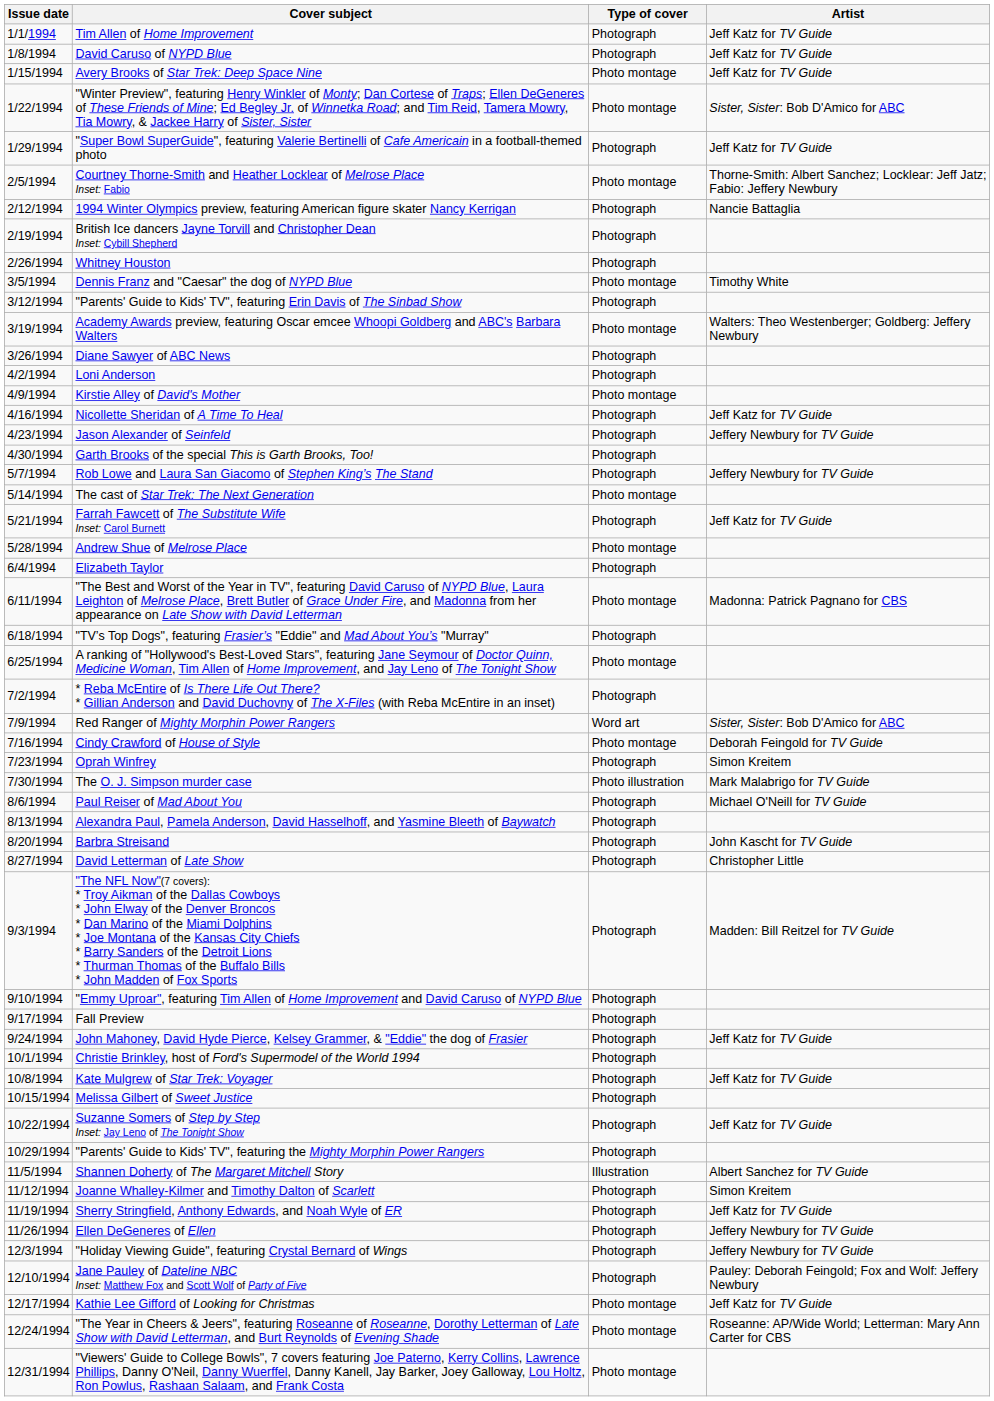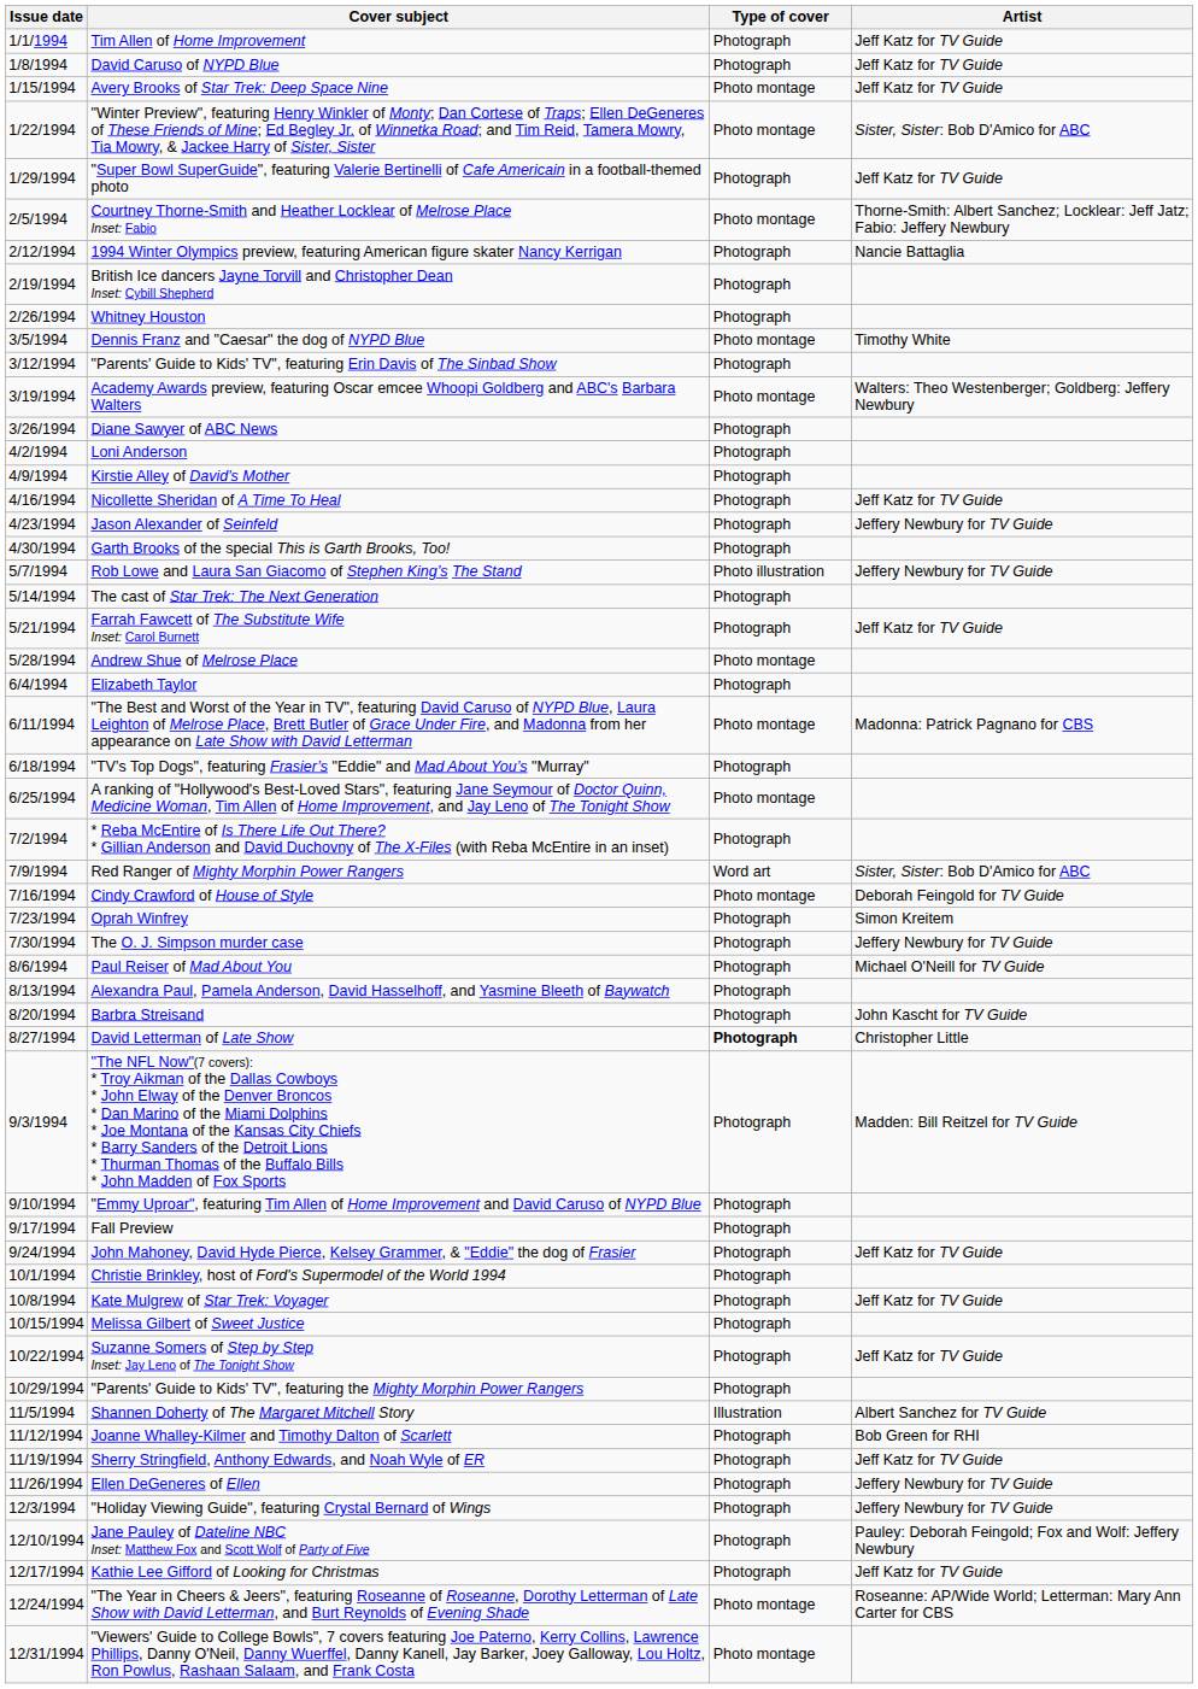Kirstie Alley of David's Mother | Type of cover: Photo montage -> Photograph
Rob Lowe and Laura San Giacomo of Stephen King’s The Stand | Type of cover: Photograph -> Photo illustration
The cast of Star Trek: The Next Generation | Type of cover: Photo montage -> Photograph
The O. J. Simpson murder case | Type of cover: Photo illustration -> Photograph
The O. J. Simpson murder case | Artist: Mark Malabrigo for TV Guide -> Jeffery Newbury for TV Guide
David Letterman of Late Show | Type of cover: normal -> bold
Joanne Whalley-Kilmer and Timothy Dalton of Scarlett | Artist: Simon Kreitem -> Bob Green for RHI
Kathie Lee Gifford of Looking for Christmas | Type of cover: Photo montage -> Photograph
